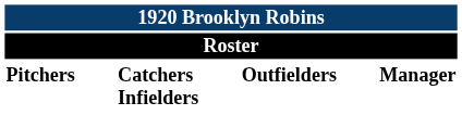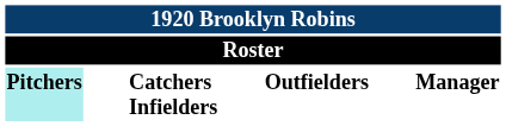Pitchers | column 1: no background -> paleturquoise background
